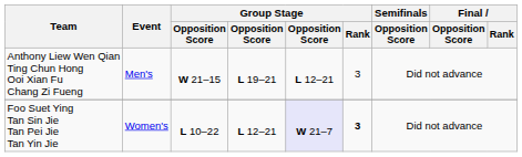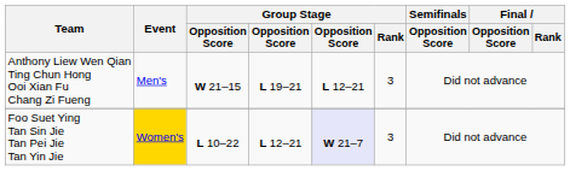Foo Suet Ying Tan Sin Jie Tan Pei Jie Tan Yin Jie | Event: no background -> gold background
Foo Suet Ying Tan Sin Jie Tan Pei Jie Tan Yin Jie | Group Stage / Rank: bold -> normal
